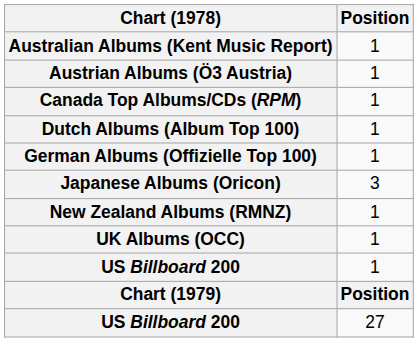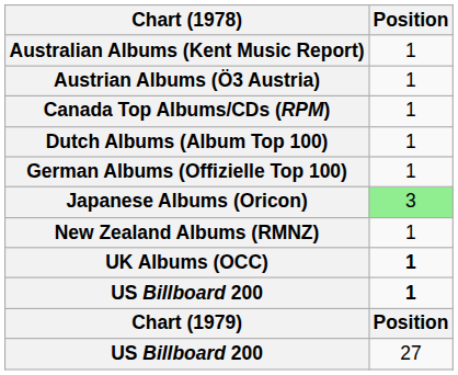row 7 | Position: no background -> lightgreen background
row 9 | Position: normal -> bold
row 10 | Position: normal -> bold
